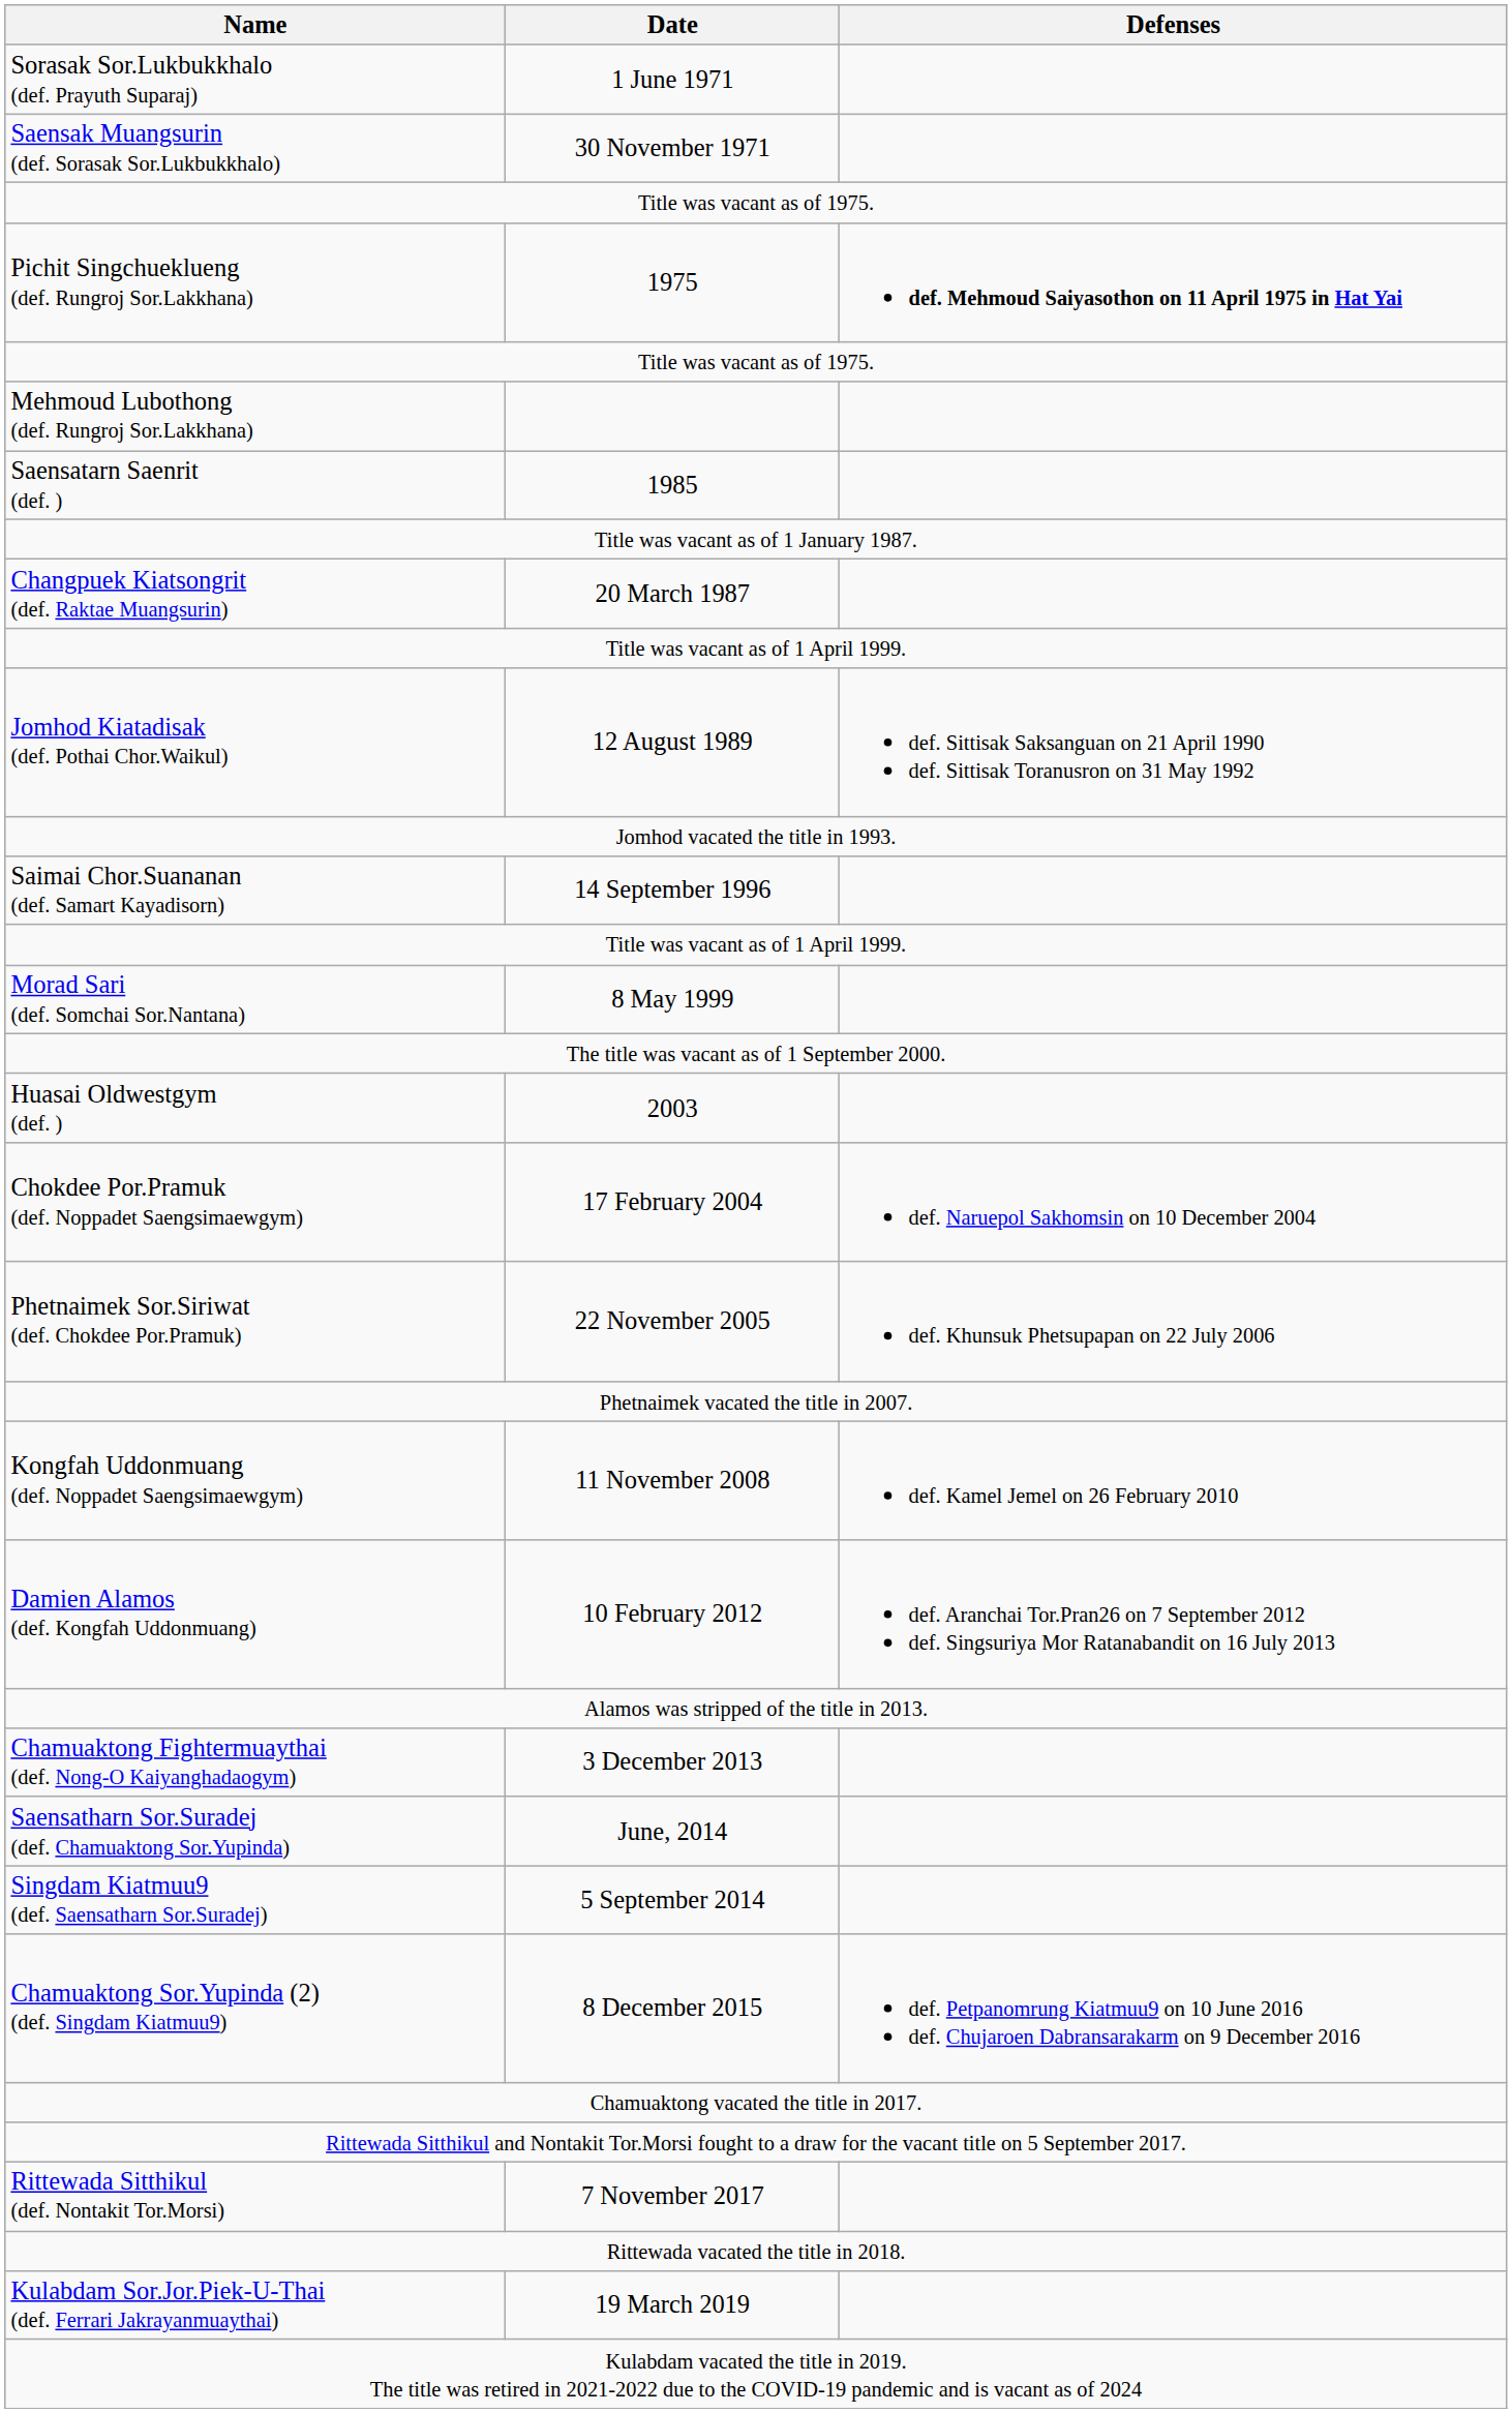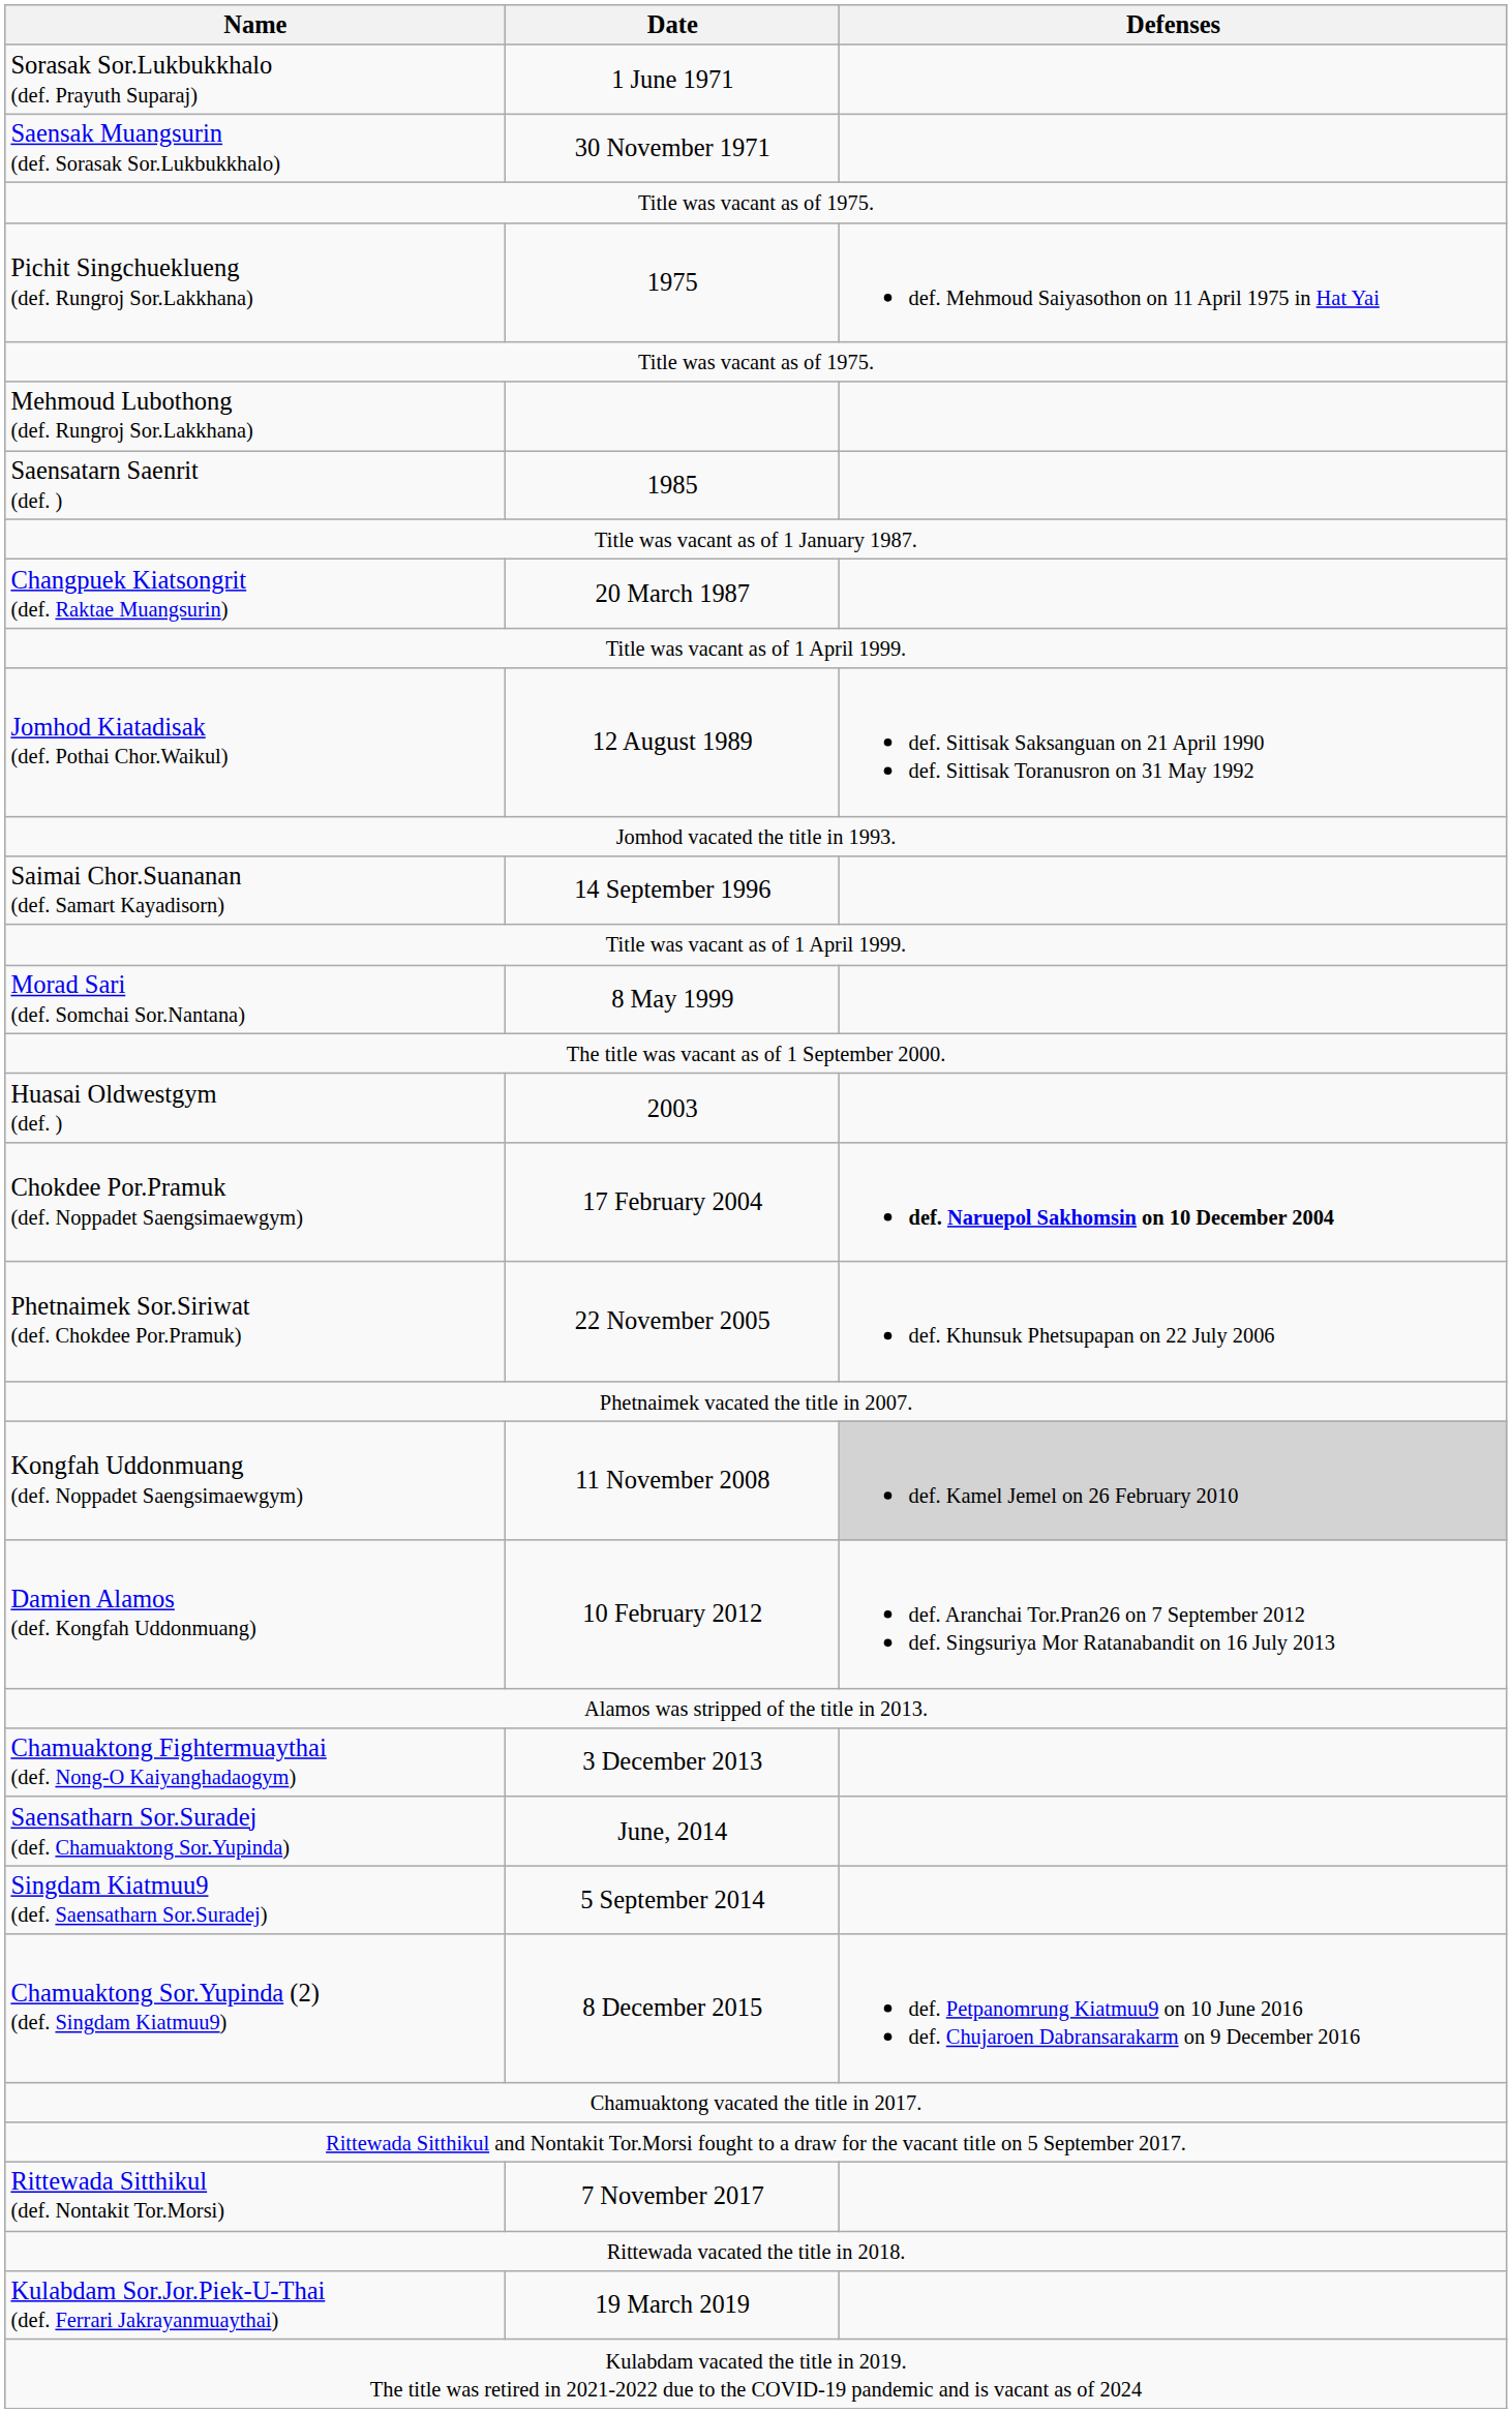Pichit Singchueklueng (def. Rungroj Sor.Lakkhana) | Defenses: bold -> normal
Chokdee Por.Pramuk (def. Noppadet Saengsimaewgym) | Defenses: normal -> bold
Kongfah Uddonmuang (def. Noppadet Saengsimaewgym) | Defenses: no background -> lightgrey background
